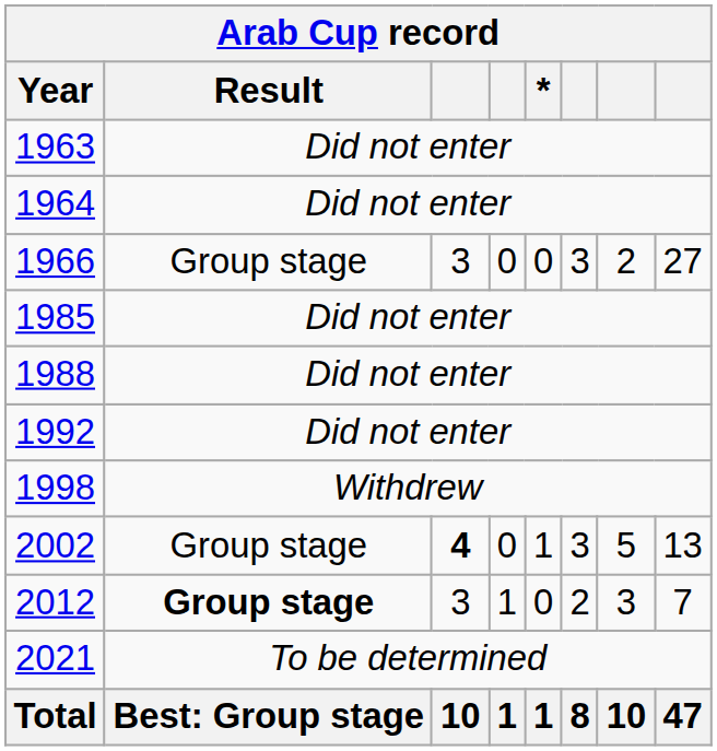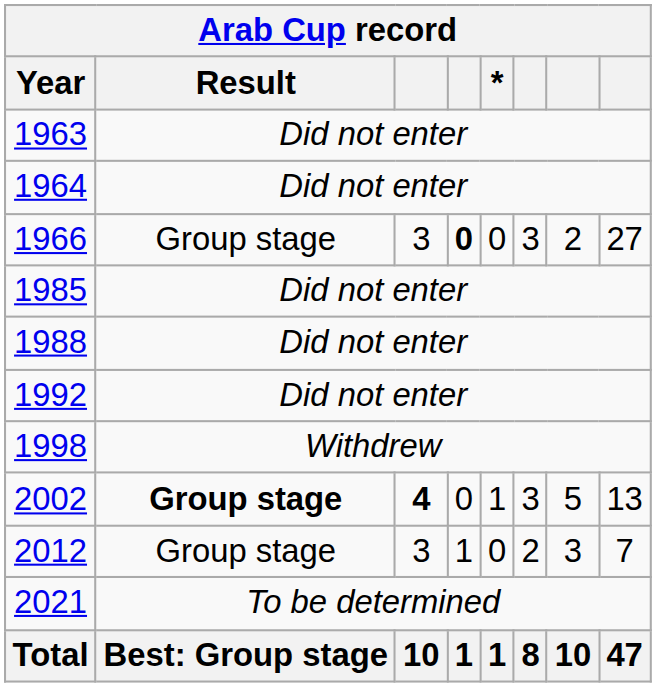1966 | column 4: normal -> bold
2002 | Result: normal -> bold
2012 | Result: bold -> normal
